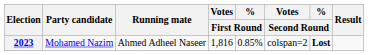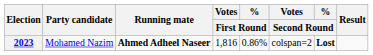2023 | Running mate: normal -> bold
2023 | % / First Round: 0.85% -> 0.86%
